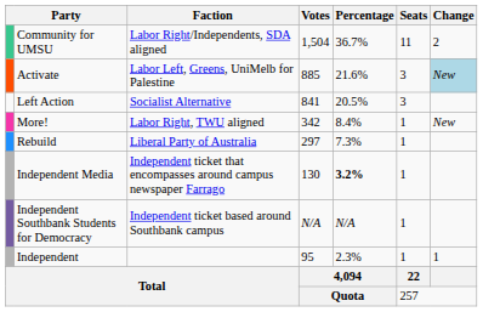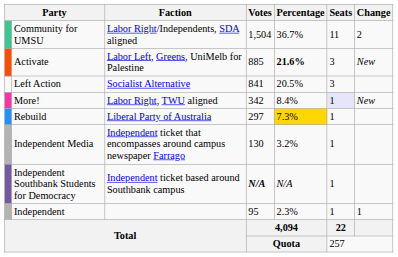Activate | Percentage: normal -> bold
Activate | Change: lightblue background -> no background
More! | Seats: no background -> lavender background
Rebuild | Percentage: no background -> gold background
Independent Media | Percentage: bold -> normal
Independent Southbank Students for Democracy | Votes: normal -> bold
